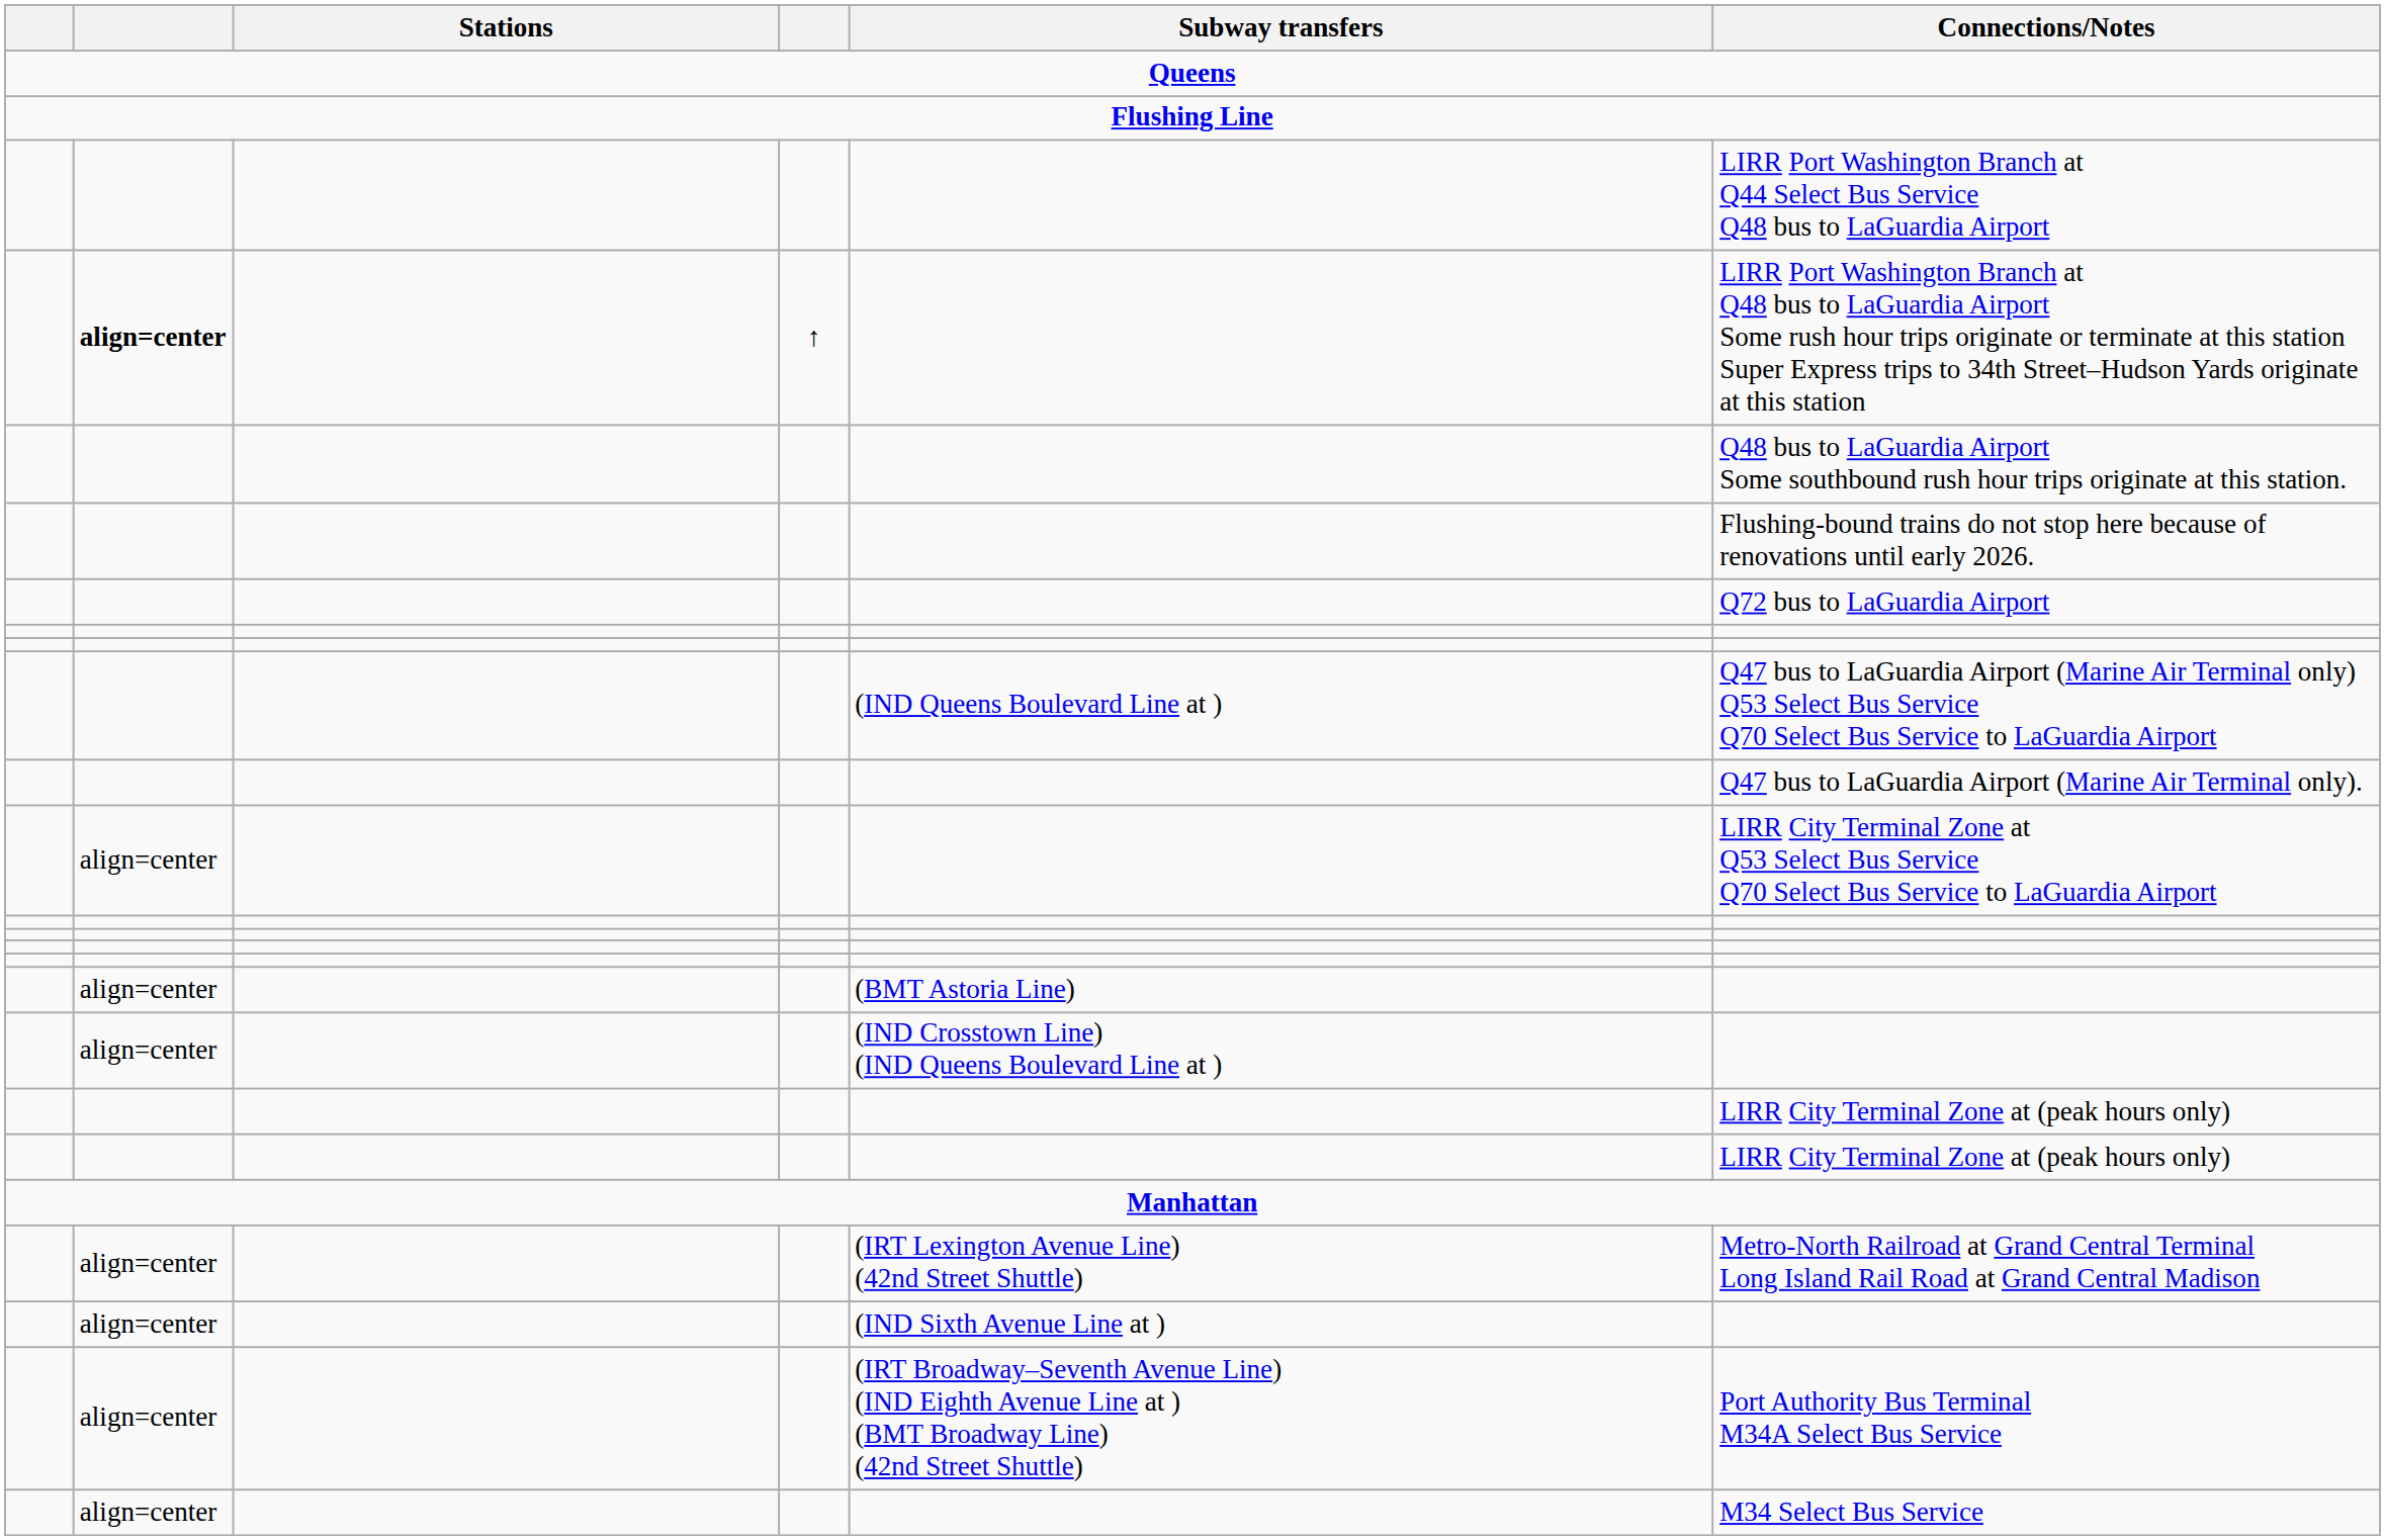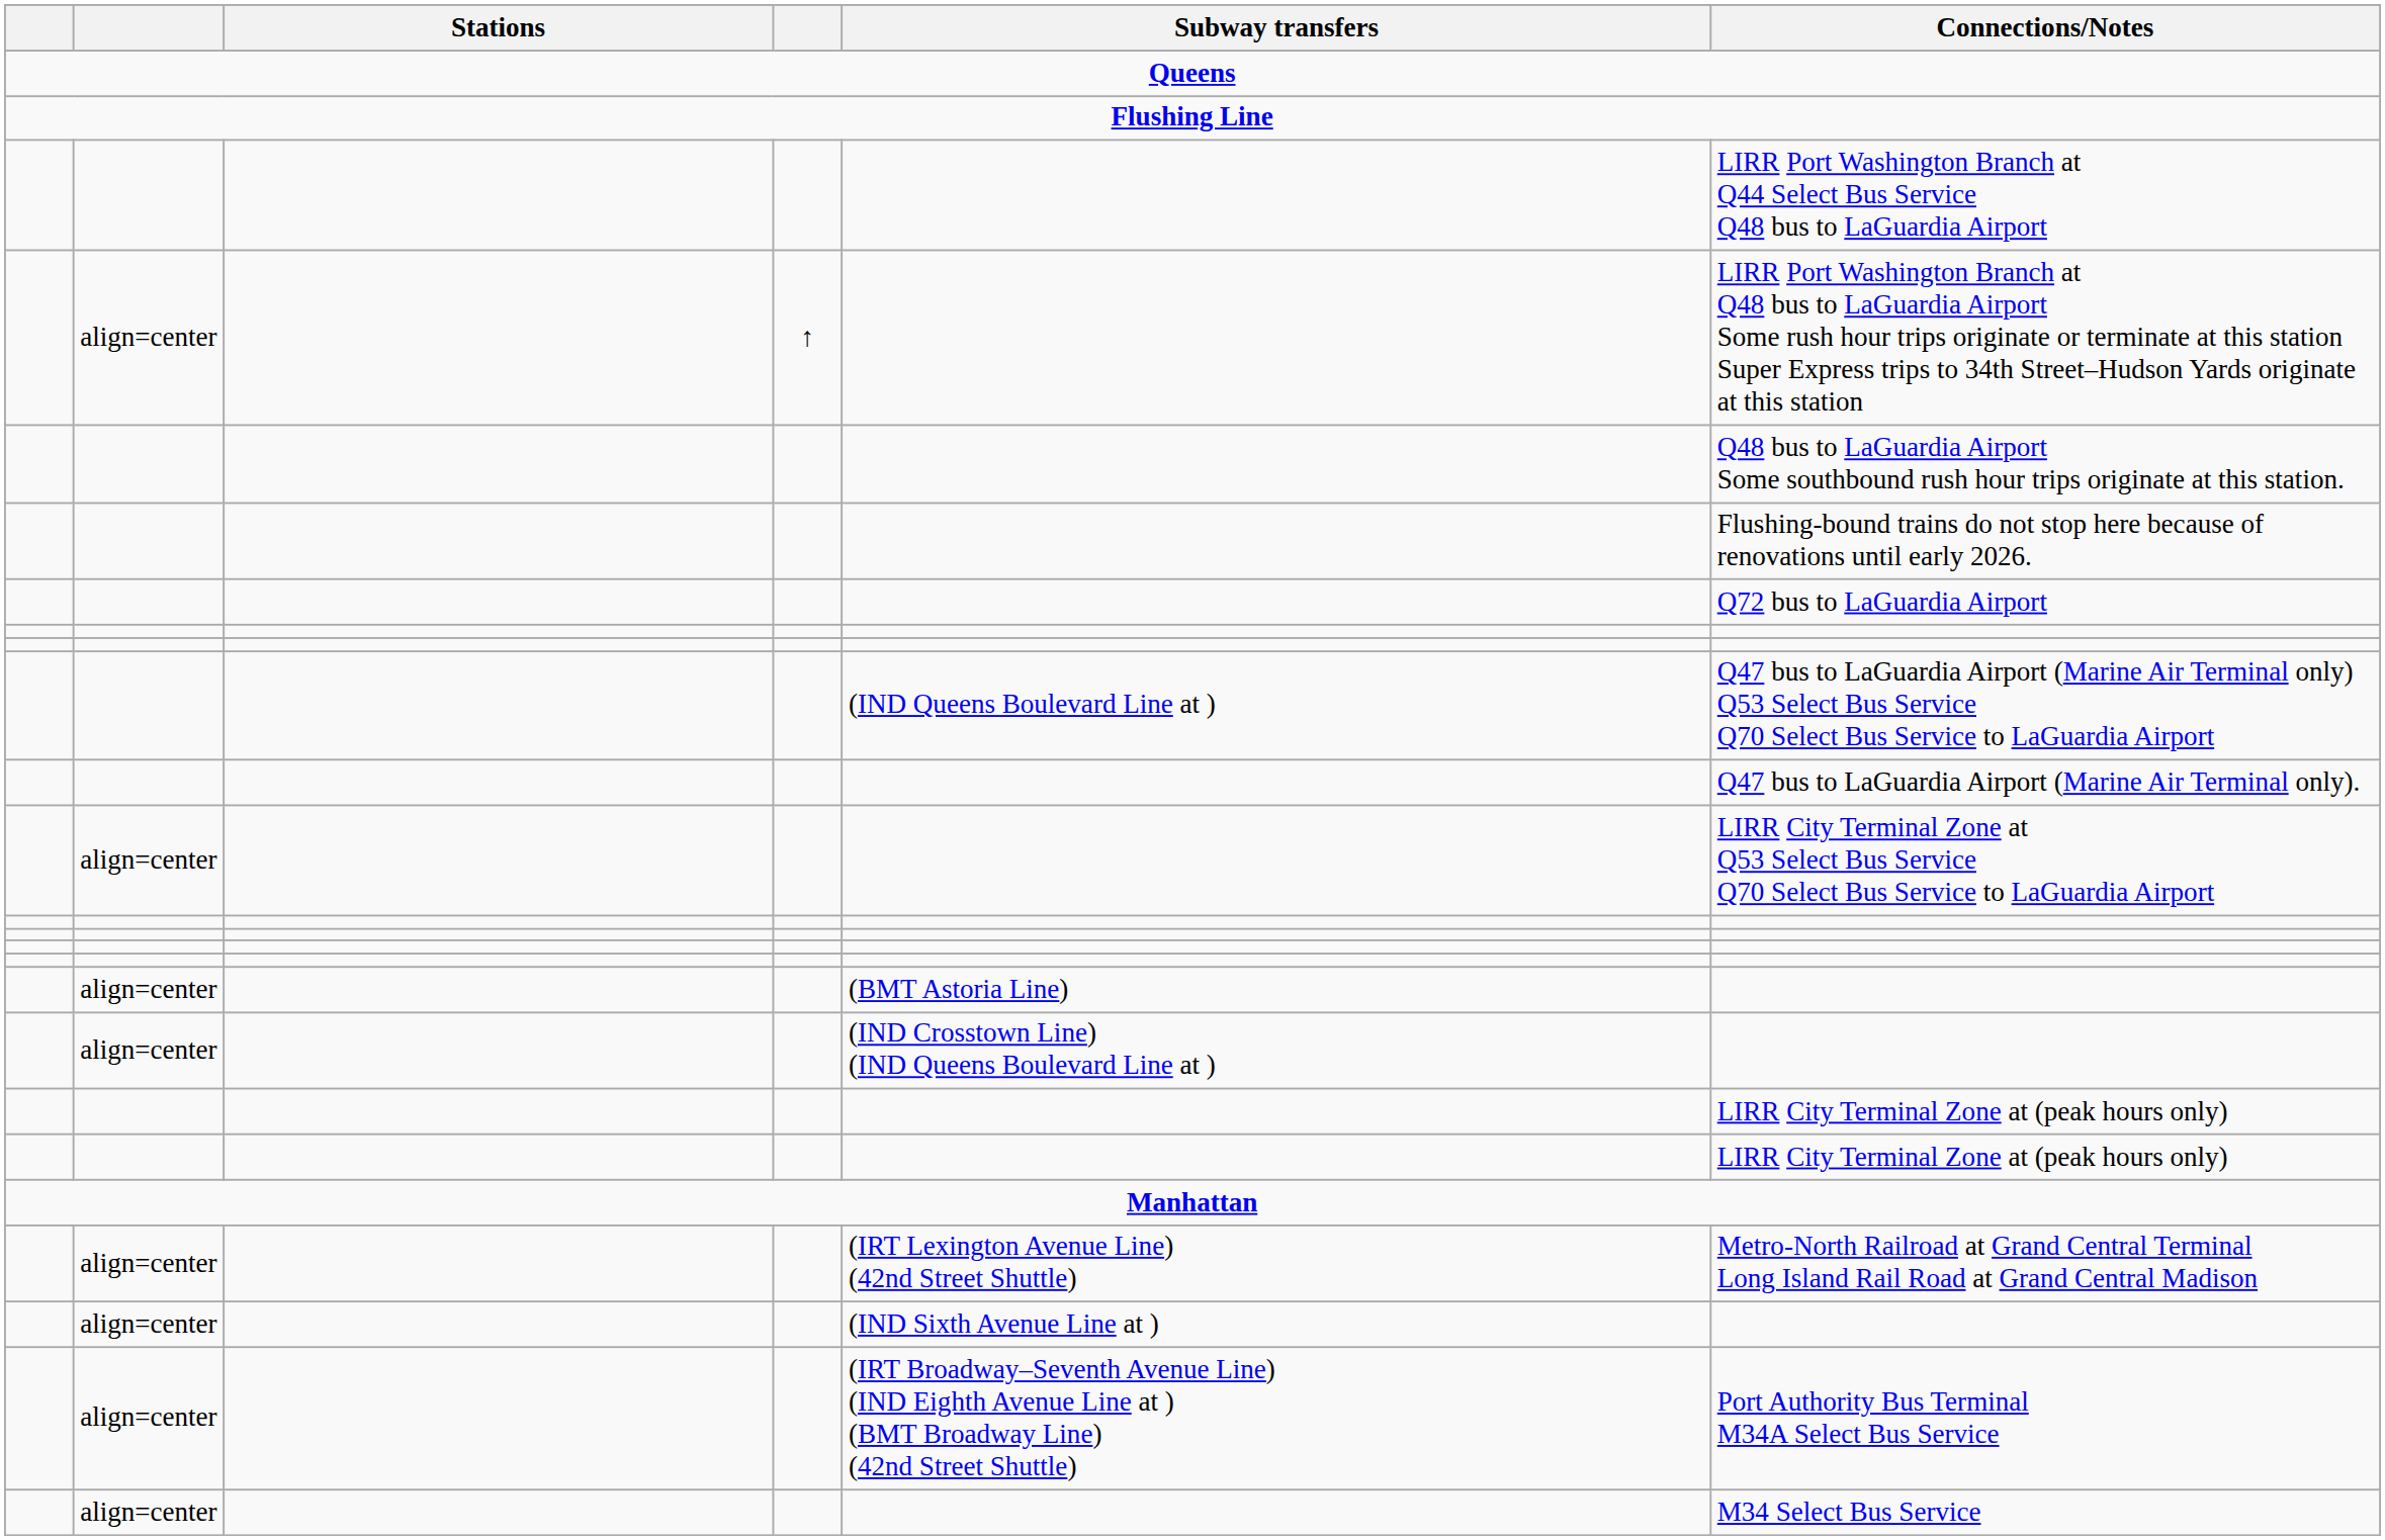align=center / ↑ | column 2: bold -> normal
